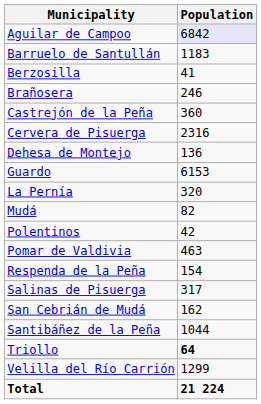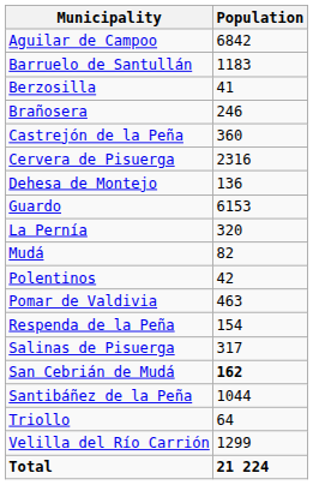Aguilar de Campoo | Population: lavender background -> no background
San Cebrián de Mudá | Population: normal -> bold
Triollo | Population: bold -> normal
